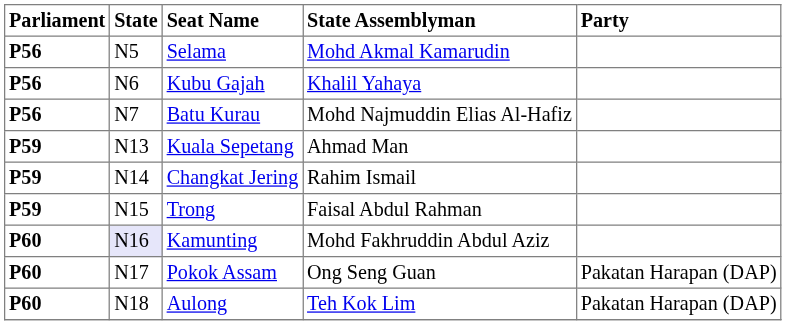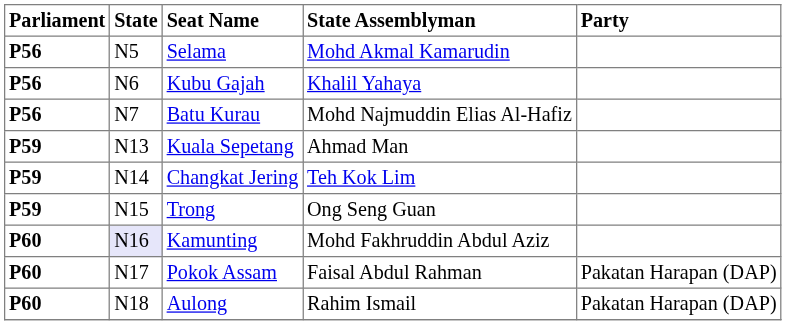Changkat Jering | State Assemblyman: Rahim Ismail -> Teh Kok Lim
Trong | State Assemblyman: Faisal Abdul Rahman -> Ong Seng Guan
Pokok Assam | State Assemblyman: Ong Seng Guan -> Faisal Abdul Rahman
Aulong | State Assemblyman: Teh Kok Lim -> Rahim Ismail
